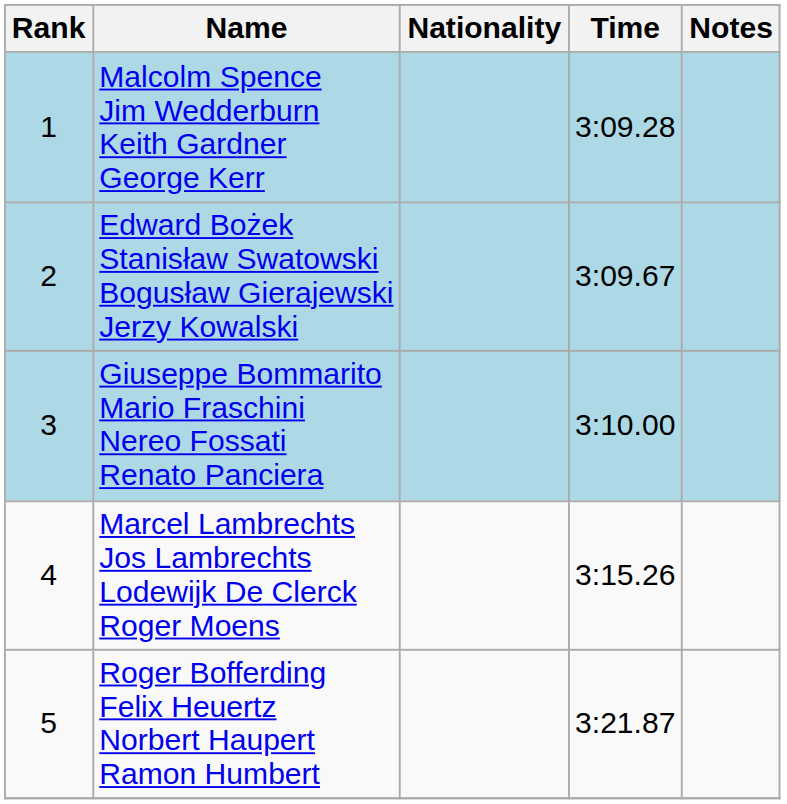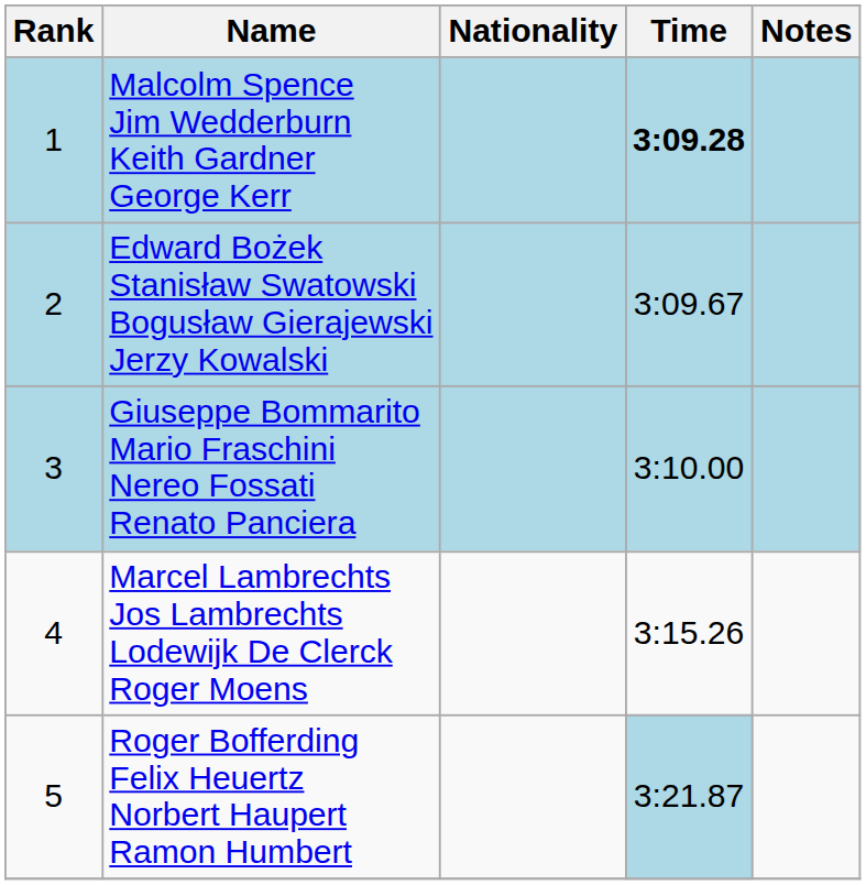Malcolm Spence Jim Wedderburn Keith Gardner George Kerr | Time: normal -> bold
Roger Bofferding Felix Heuertz Norbert Haupert Ramon Humbert | Time: no background -> lightblue background
